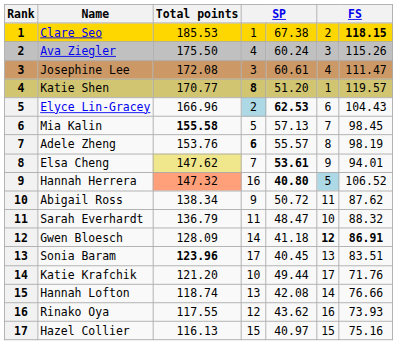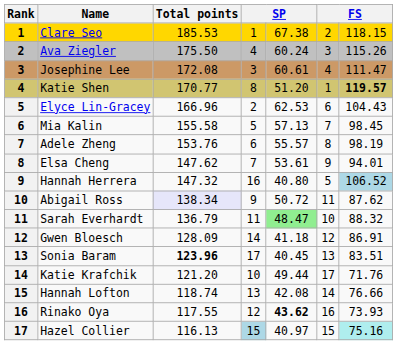Clare Seo | column 7: bold -> normal
Katie Shen | column 4: bold -> normal
Katie Shen | column 7: normal -> bold
Elyce Lin-Gracey | column 4: lightblue background -> no background
Elyce Lin-Gracey | column 5: bold -> normal
Mia Kalin | Total points: bold -> normal
Adele Zheng | column 4: bold -> normal
Elsa Cheng | Total points: khaki background -> no background
Elsa Cheng | column 5: bold -> normal
Hannah Herrera | Total points: lightsalmon background -> no background
Hannah Herrera | column 5: bold -> normal
Hannah Herrera | column 6: lightblue background -> no background
Hannah Herrera | column 7: no background -> lightblue background
Abigail Ross | Total points: no background -> lavender background
Sarah Everhardt | column 5: no background -> lightgreen background
Gwen Bloesch | column 6: bold -> normal
Gwen Bloesch | column 7: bold -> normal
Rinako Oya | column 5: normal -> bold
Hazel Collier | column 4: no background -> lightblue background
Hazel Collier | column 7: no background -> paleturquoise background
